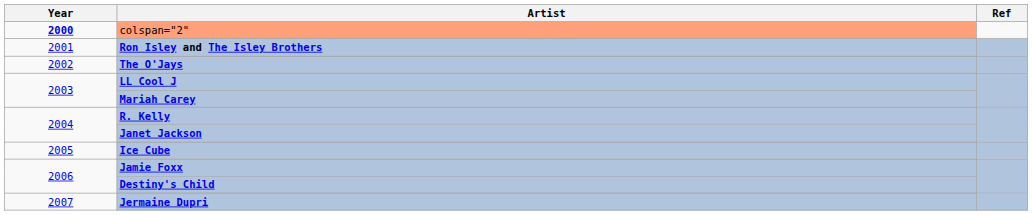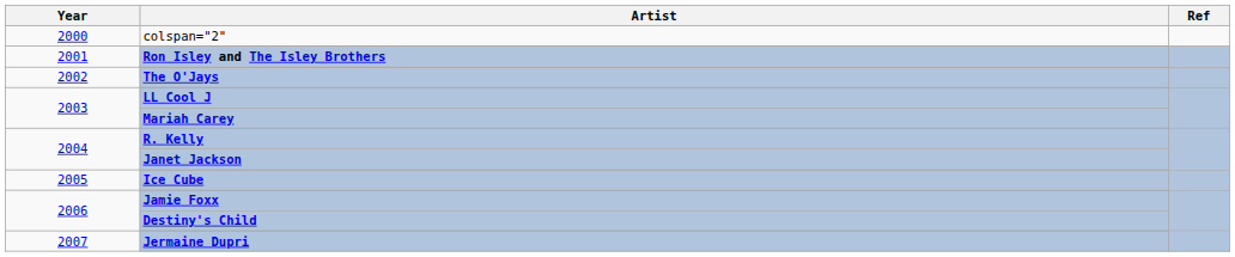colspan="2" | Year: bold -> normal
colspan="2" | Artist: lightsalmon background -> no background
